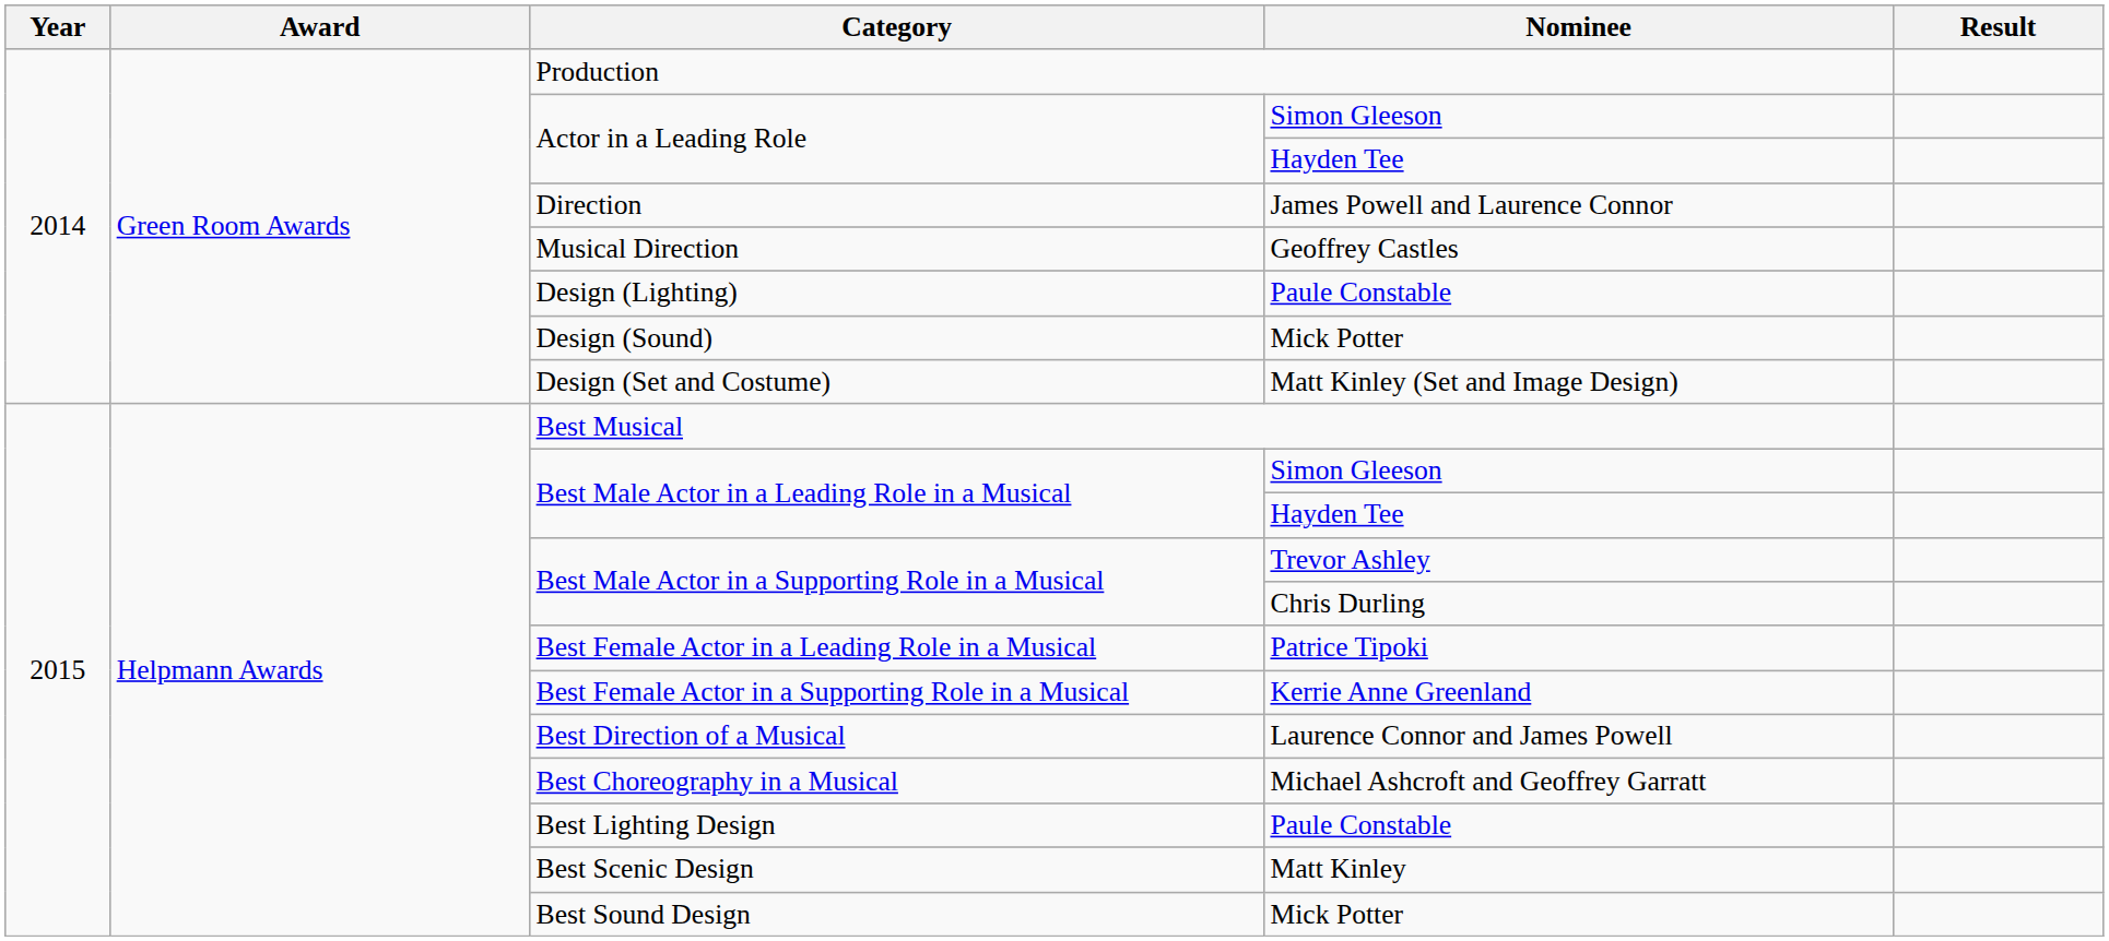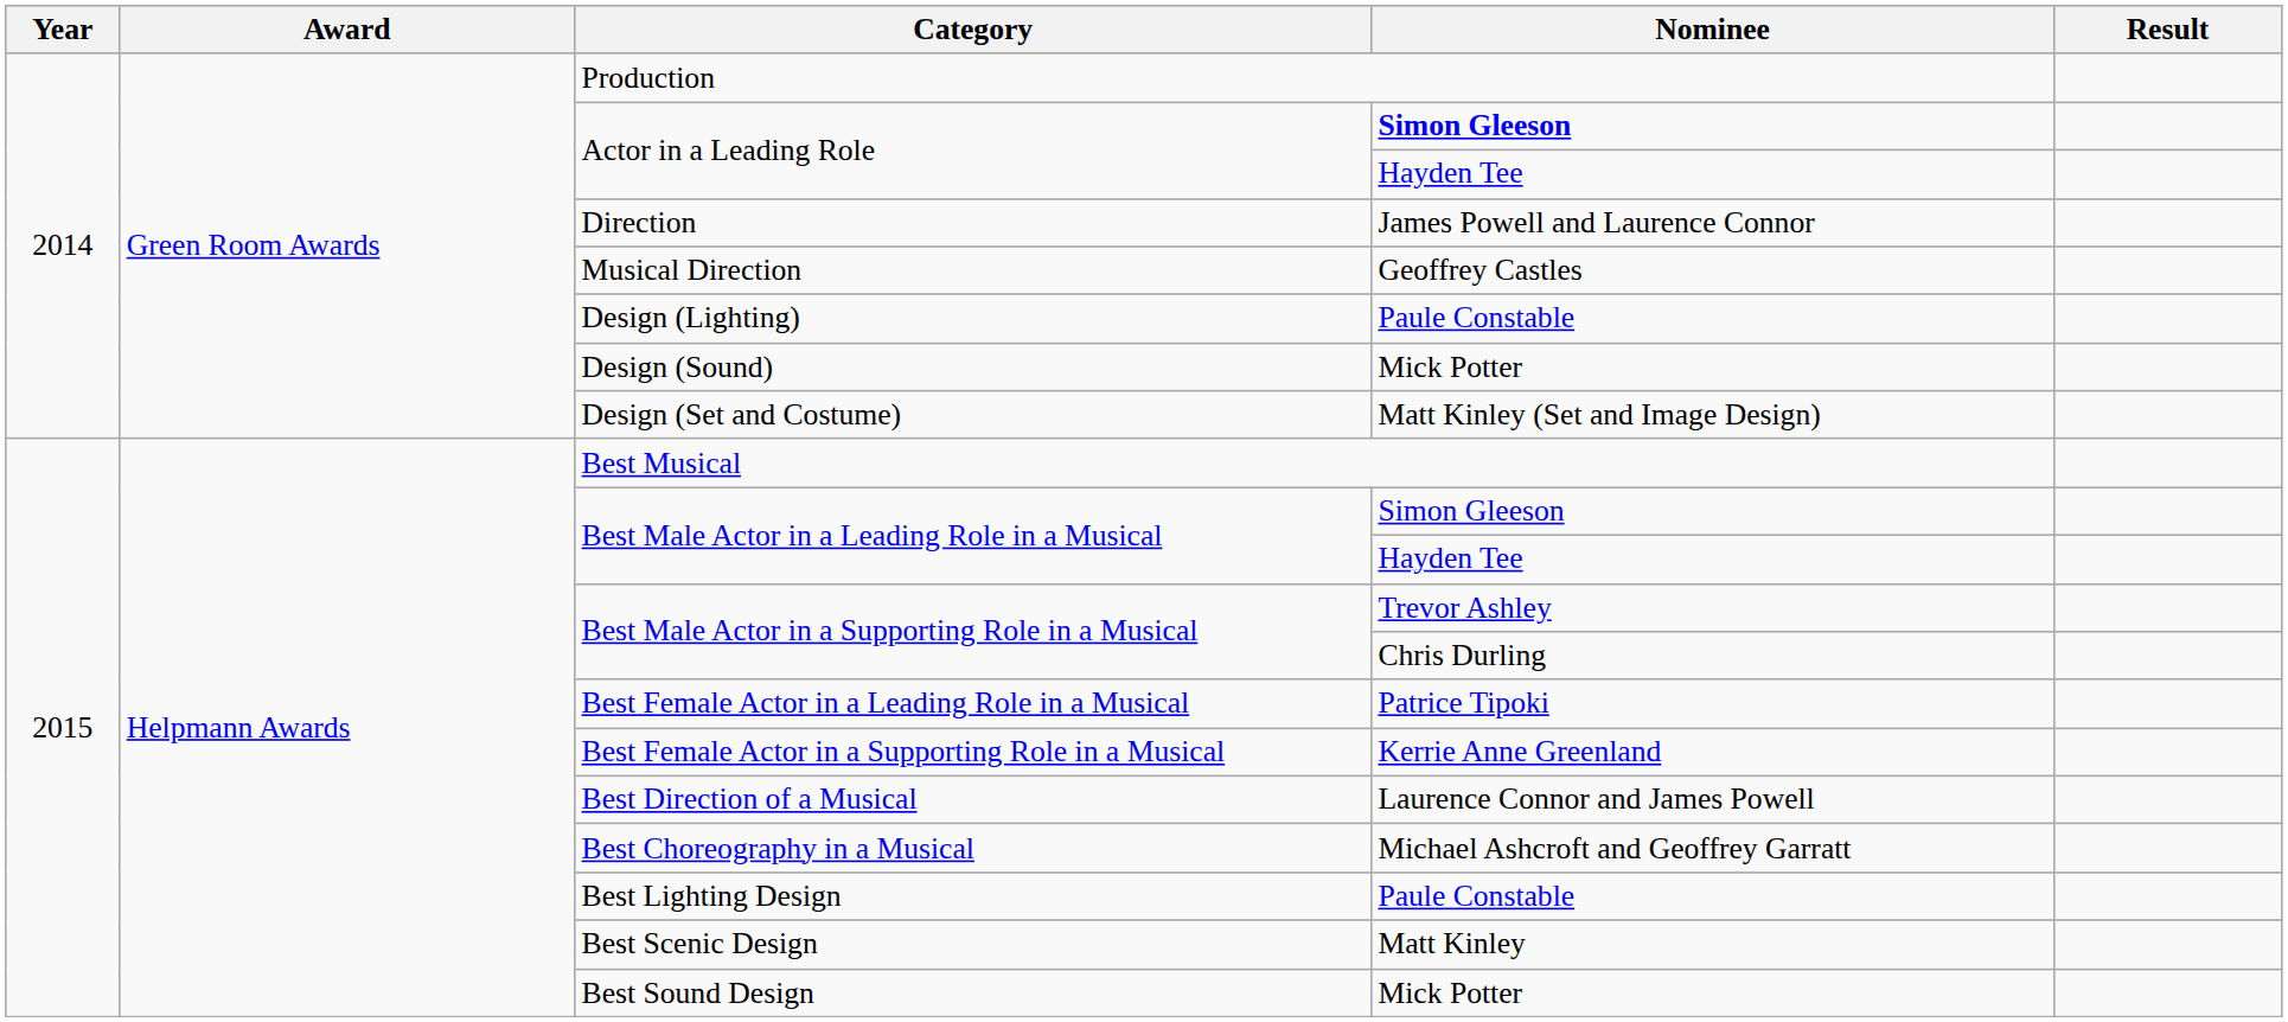Actor in a Leading Role / Simon Gleeson | Nominee: normal -> bold
